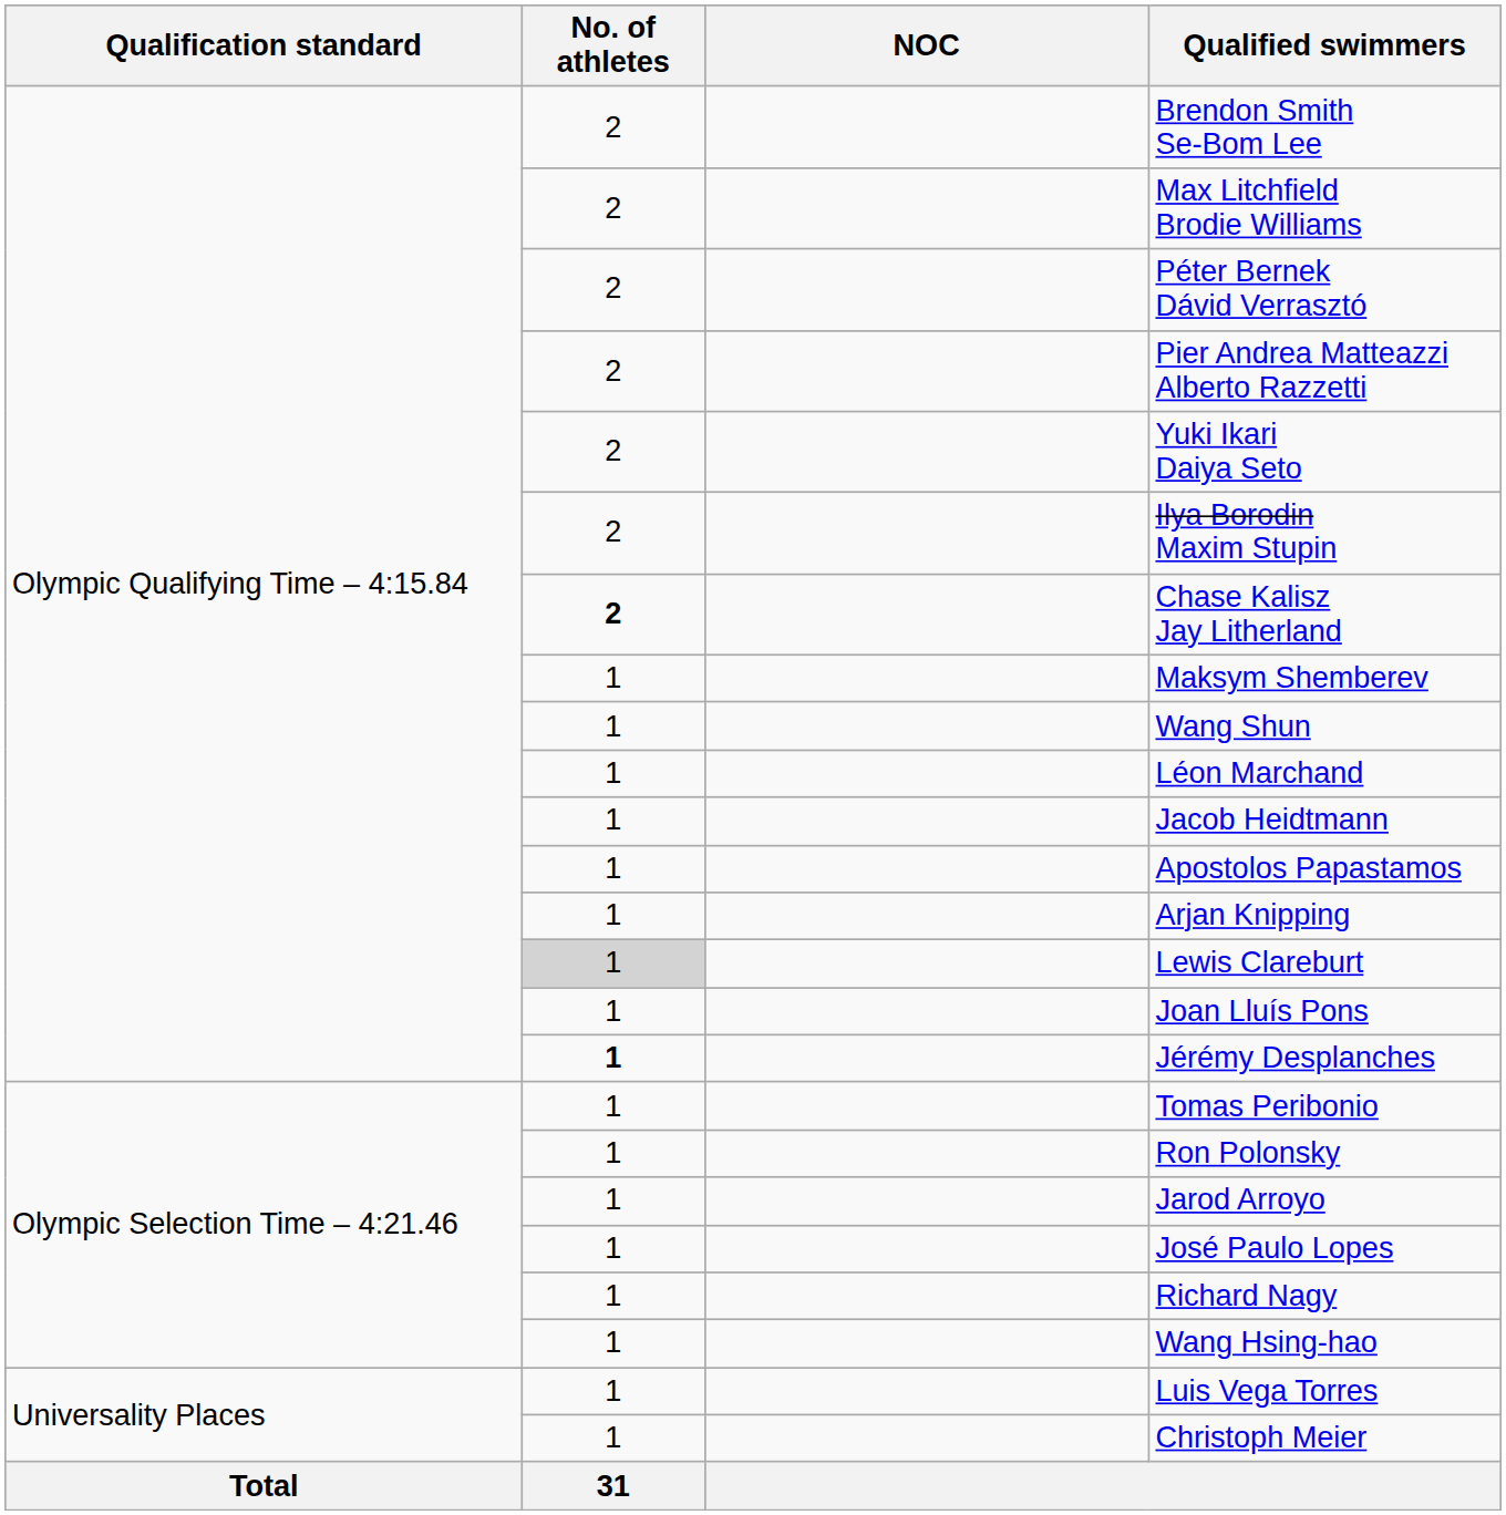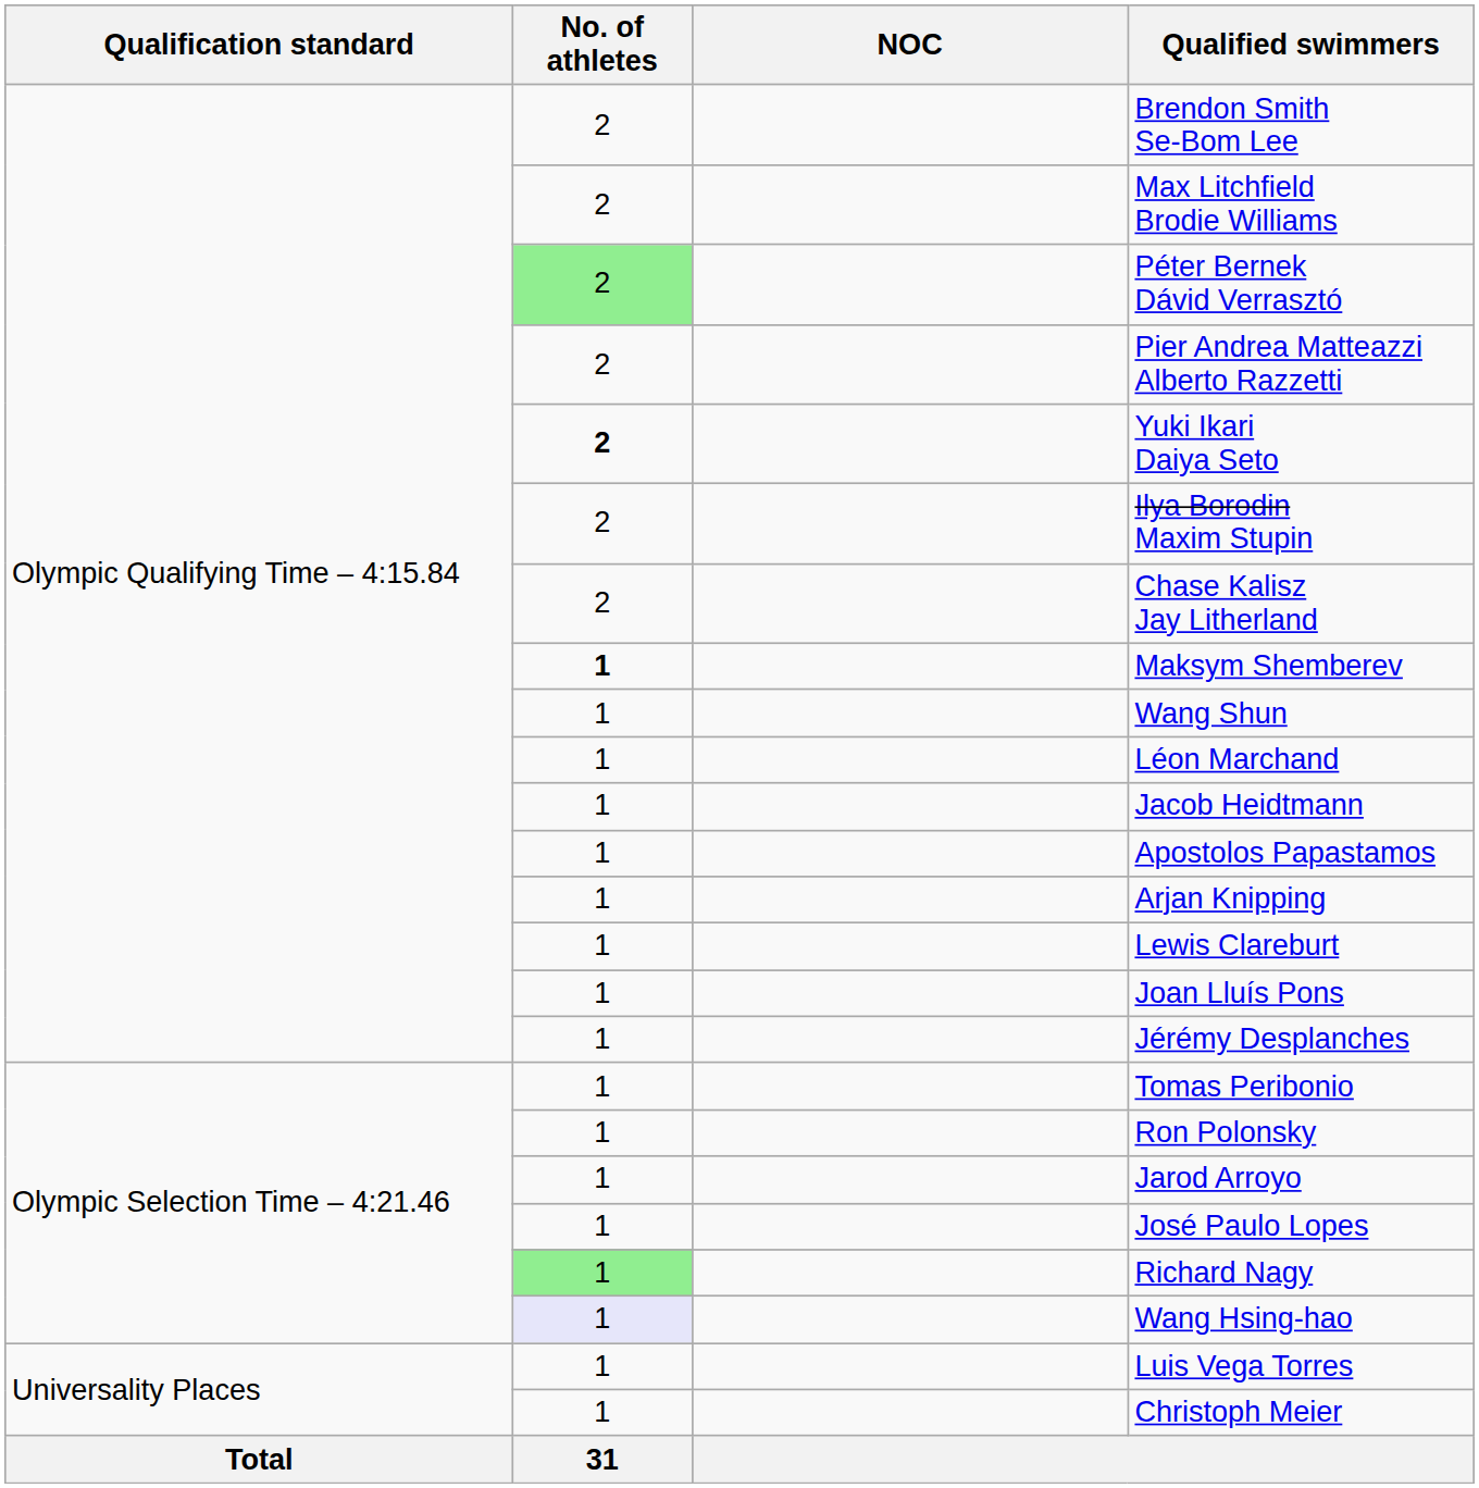Péter Bernek Dávid Verrasztó | No. of athletes: no background -> lightgreen background
Yuki Ikari Daiya Seto | No. of athletes: normal -> bold
Chase Kalisz Jay Litherland | No. of athletes: bold -> normal
Maksym Shemberev | No. of athletes: normal -> bold
Lewis Clareburt | No. of athletes: lightgrey background -> no background
Jérémy Desplanches | No. of athletes: bold -> normal
Richard Nagy | No. of athletes: no background -> lightgreen background
Wang Hsing-hao | No. of athletes: no background -> lavender background
